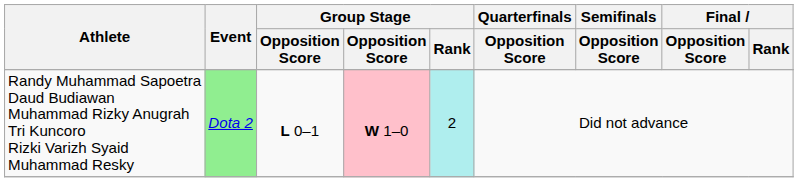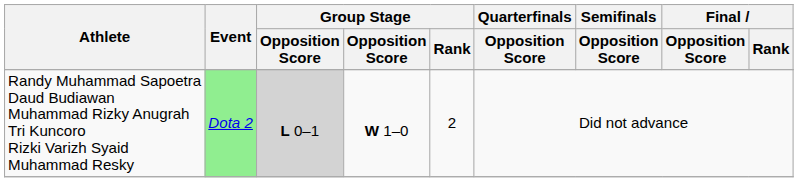row 3 | column 3: no background -> lightgrey background
row 3 | column 4: pink background -> no background
row 3 | Group Stage / Rank: paleturquoise background -> no background
